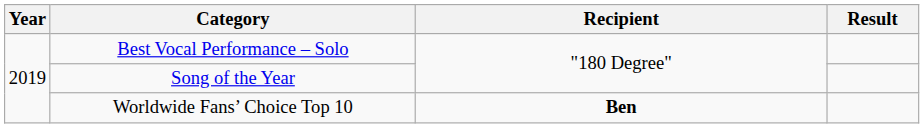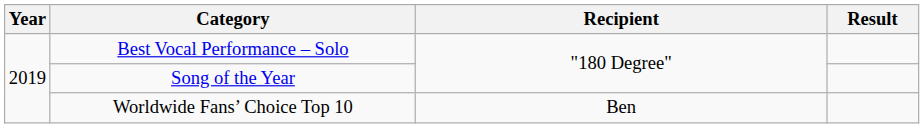Worldwide Fans’ Choice Top 10 | Recipient: bold -> normal
